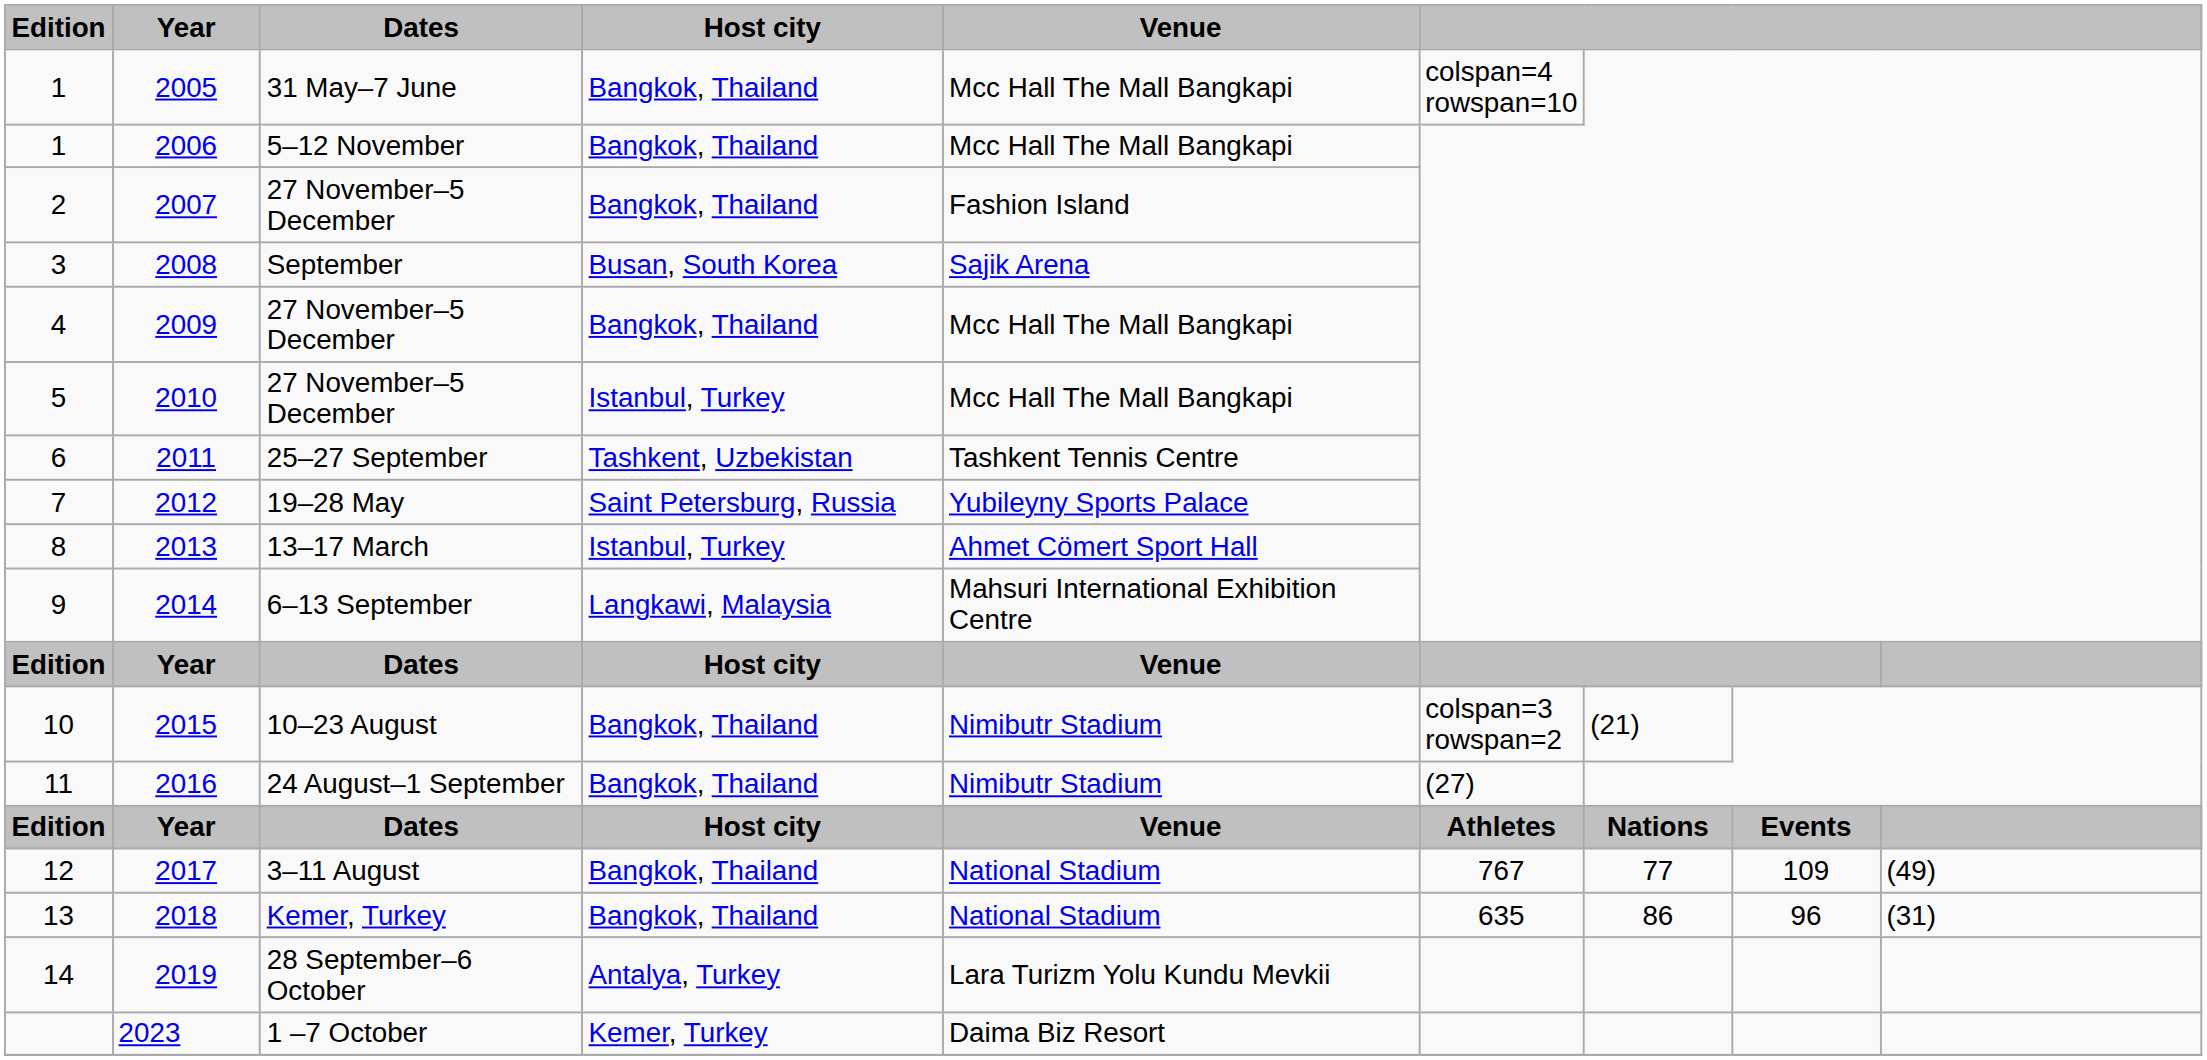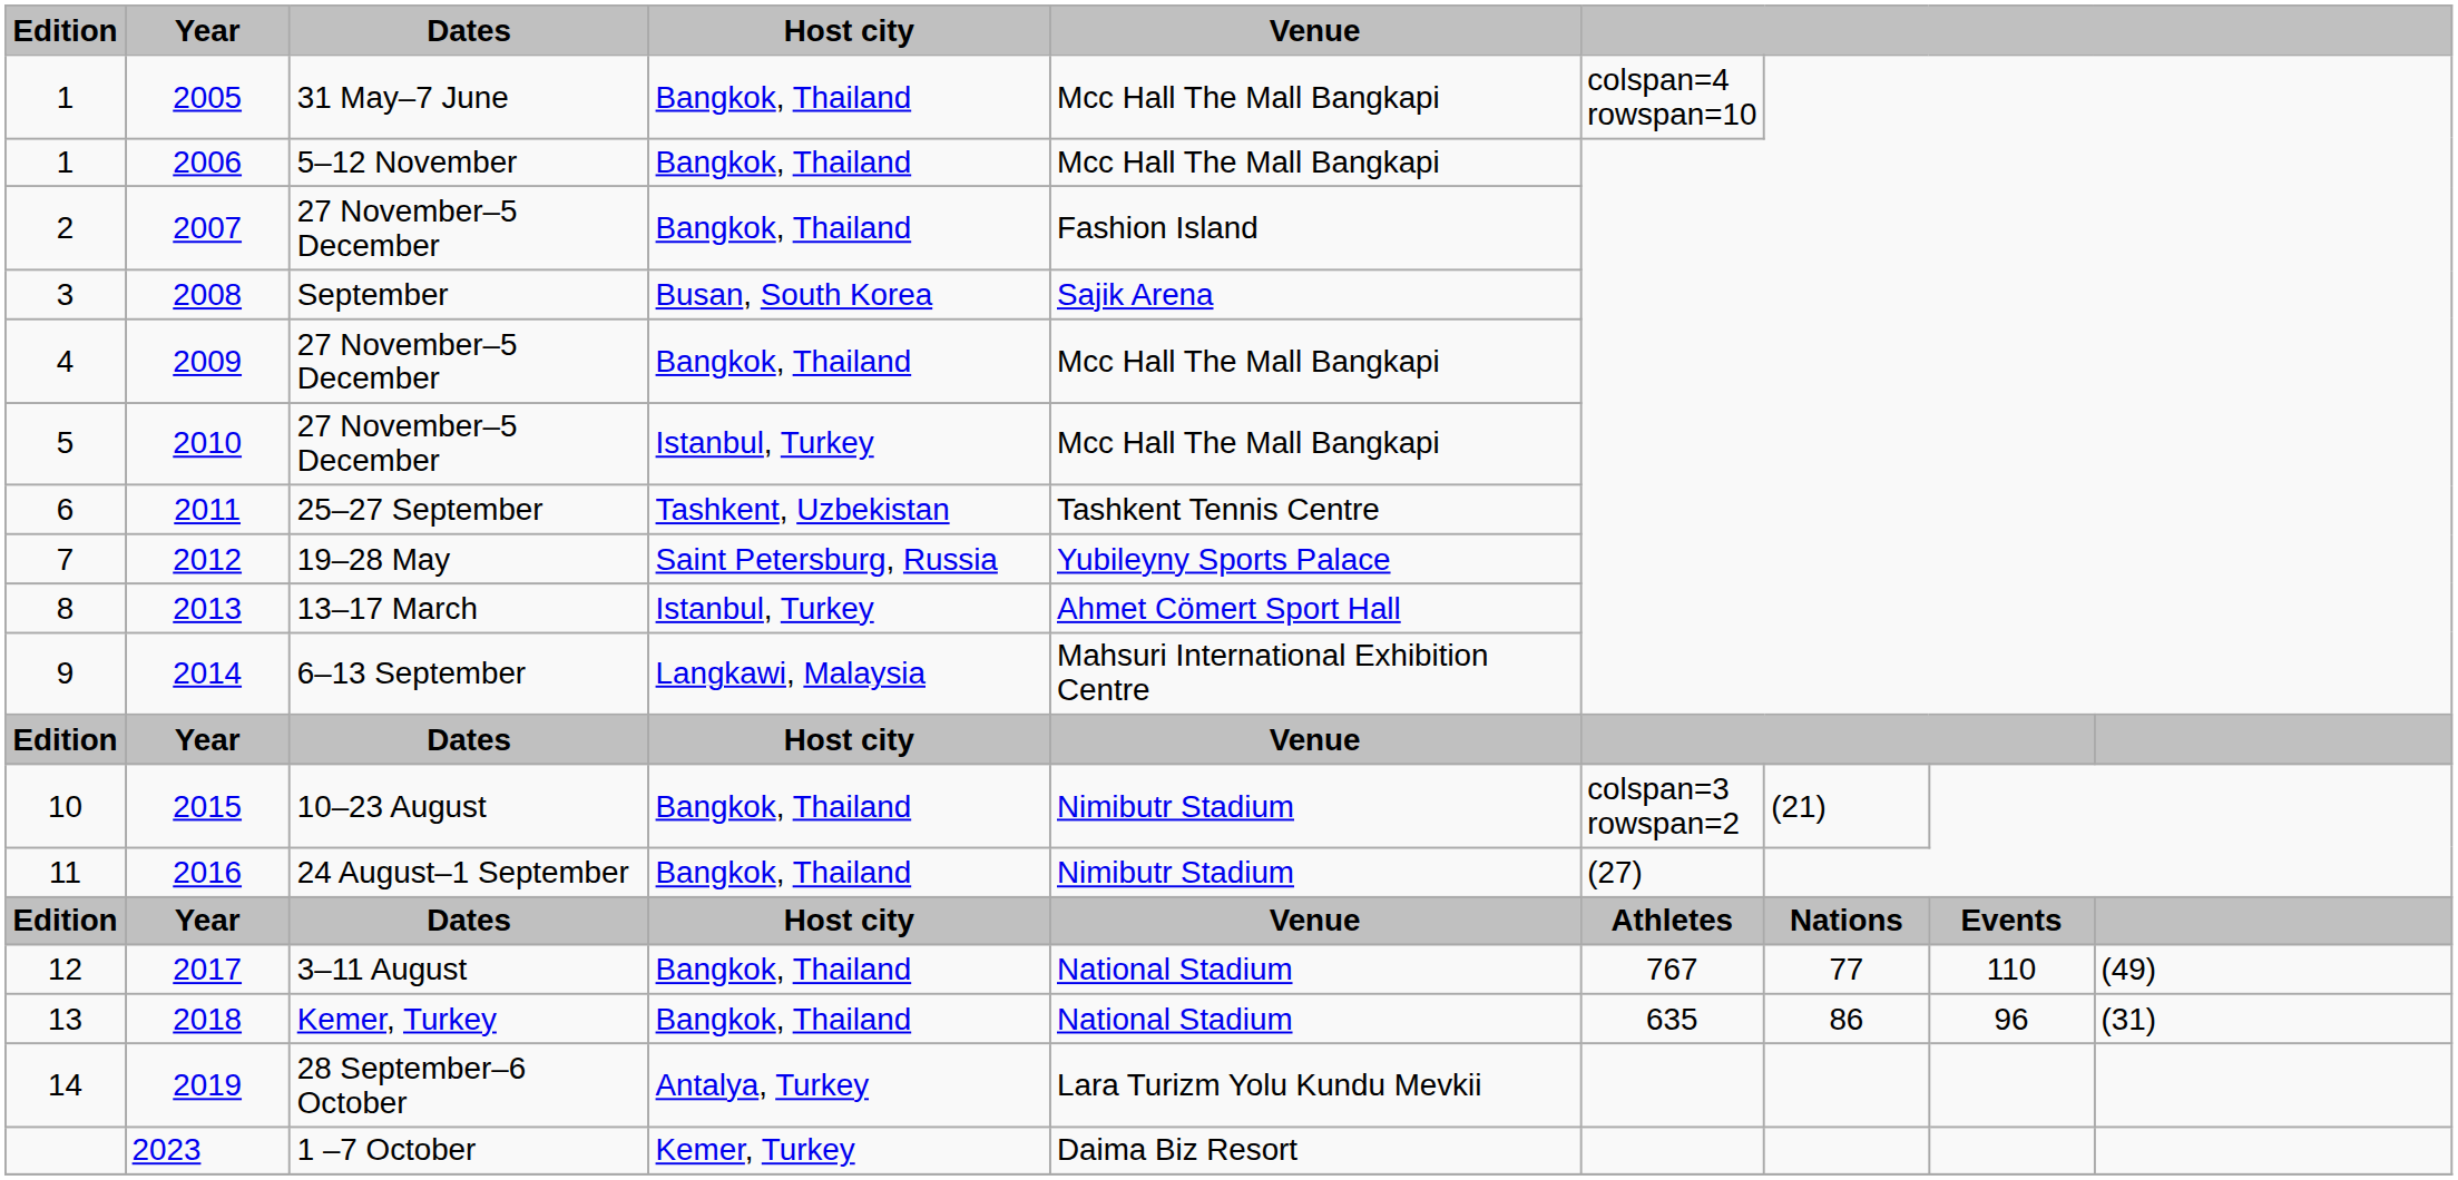2017 | column 8: 109 -> 110
